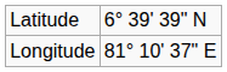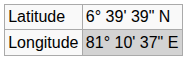Longitude | column 2: no background -> lightgrey background
